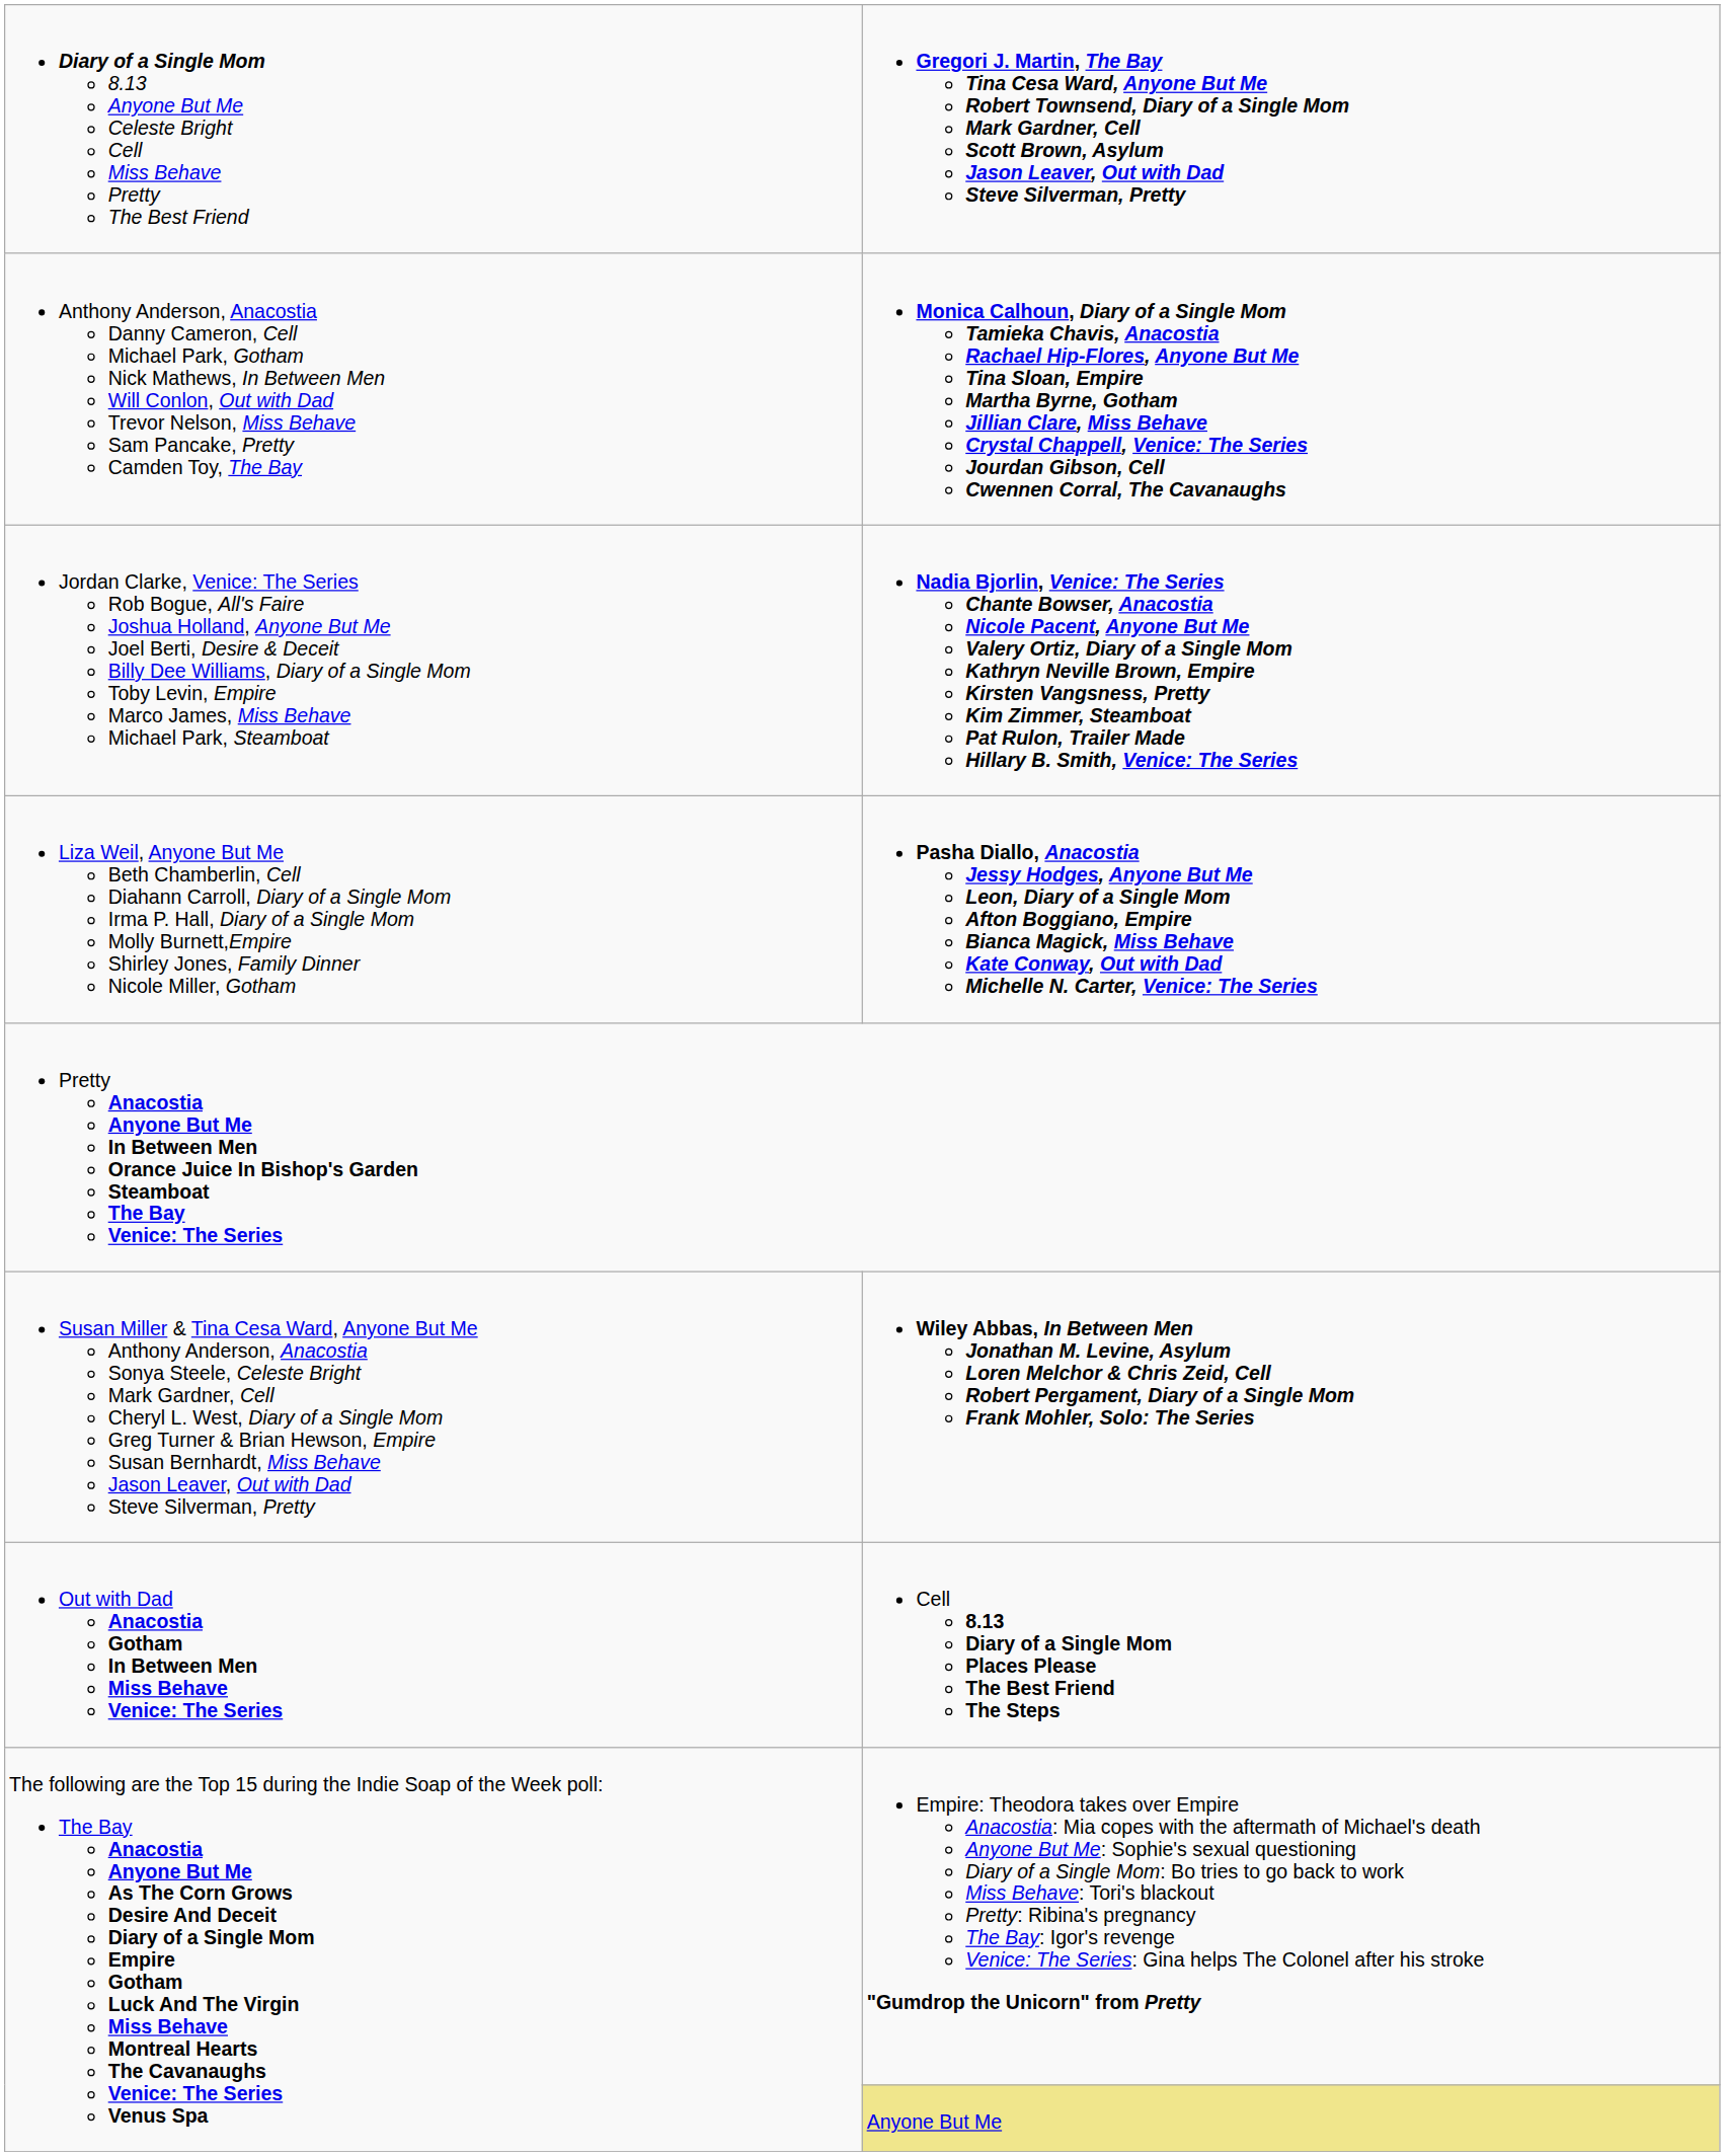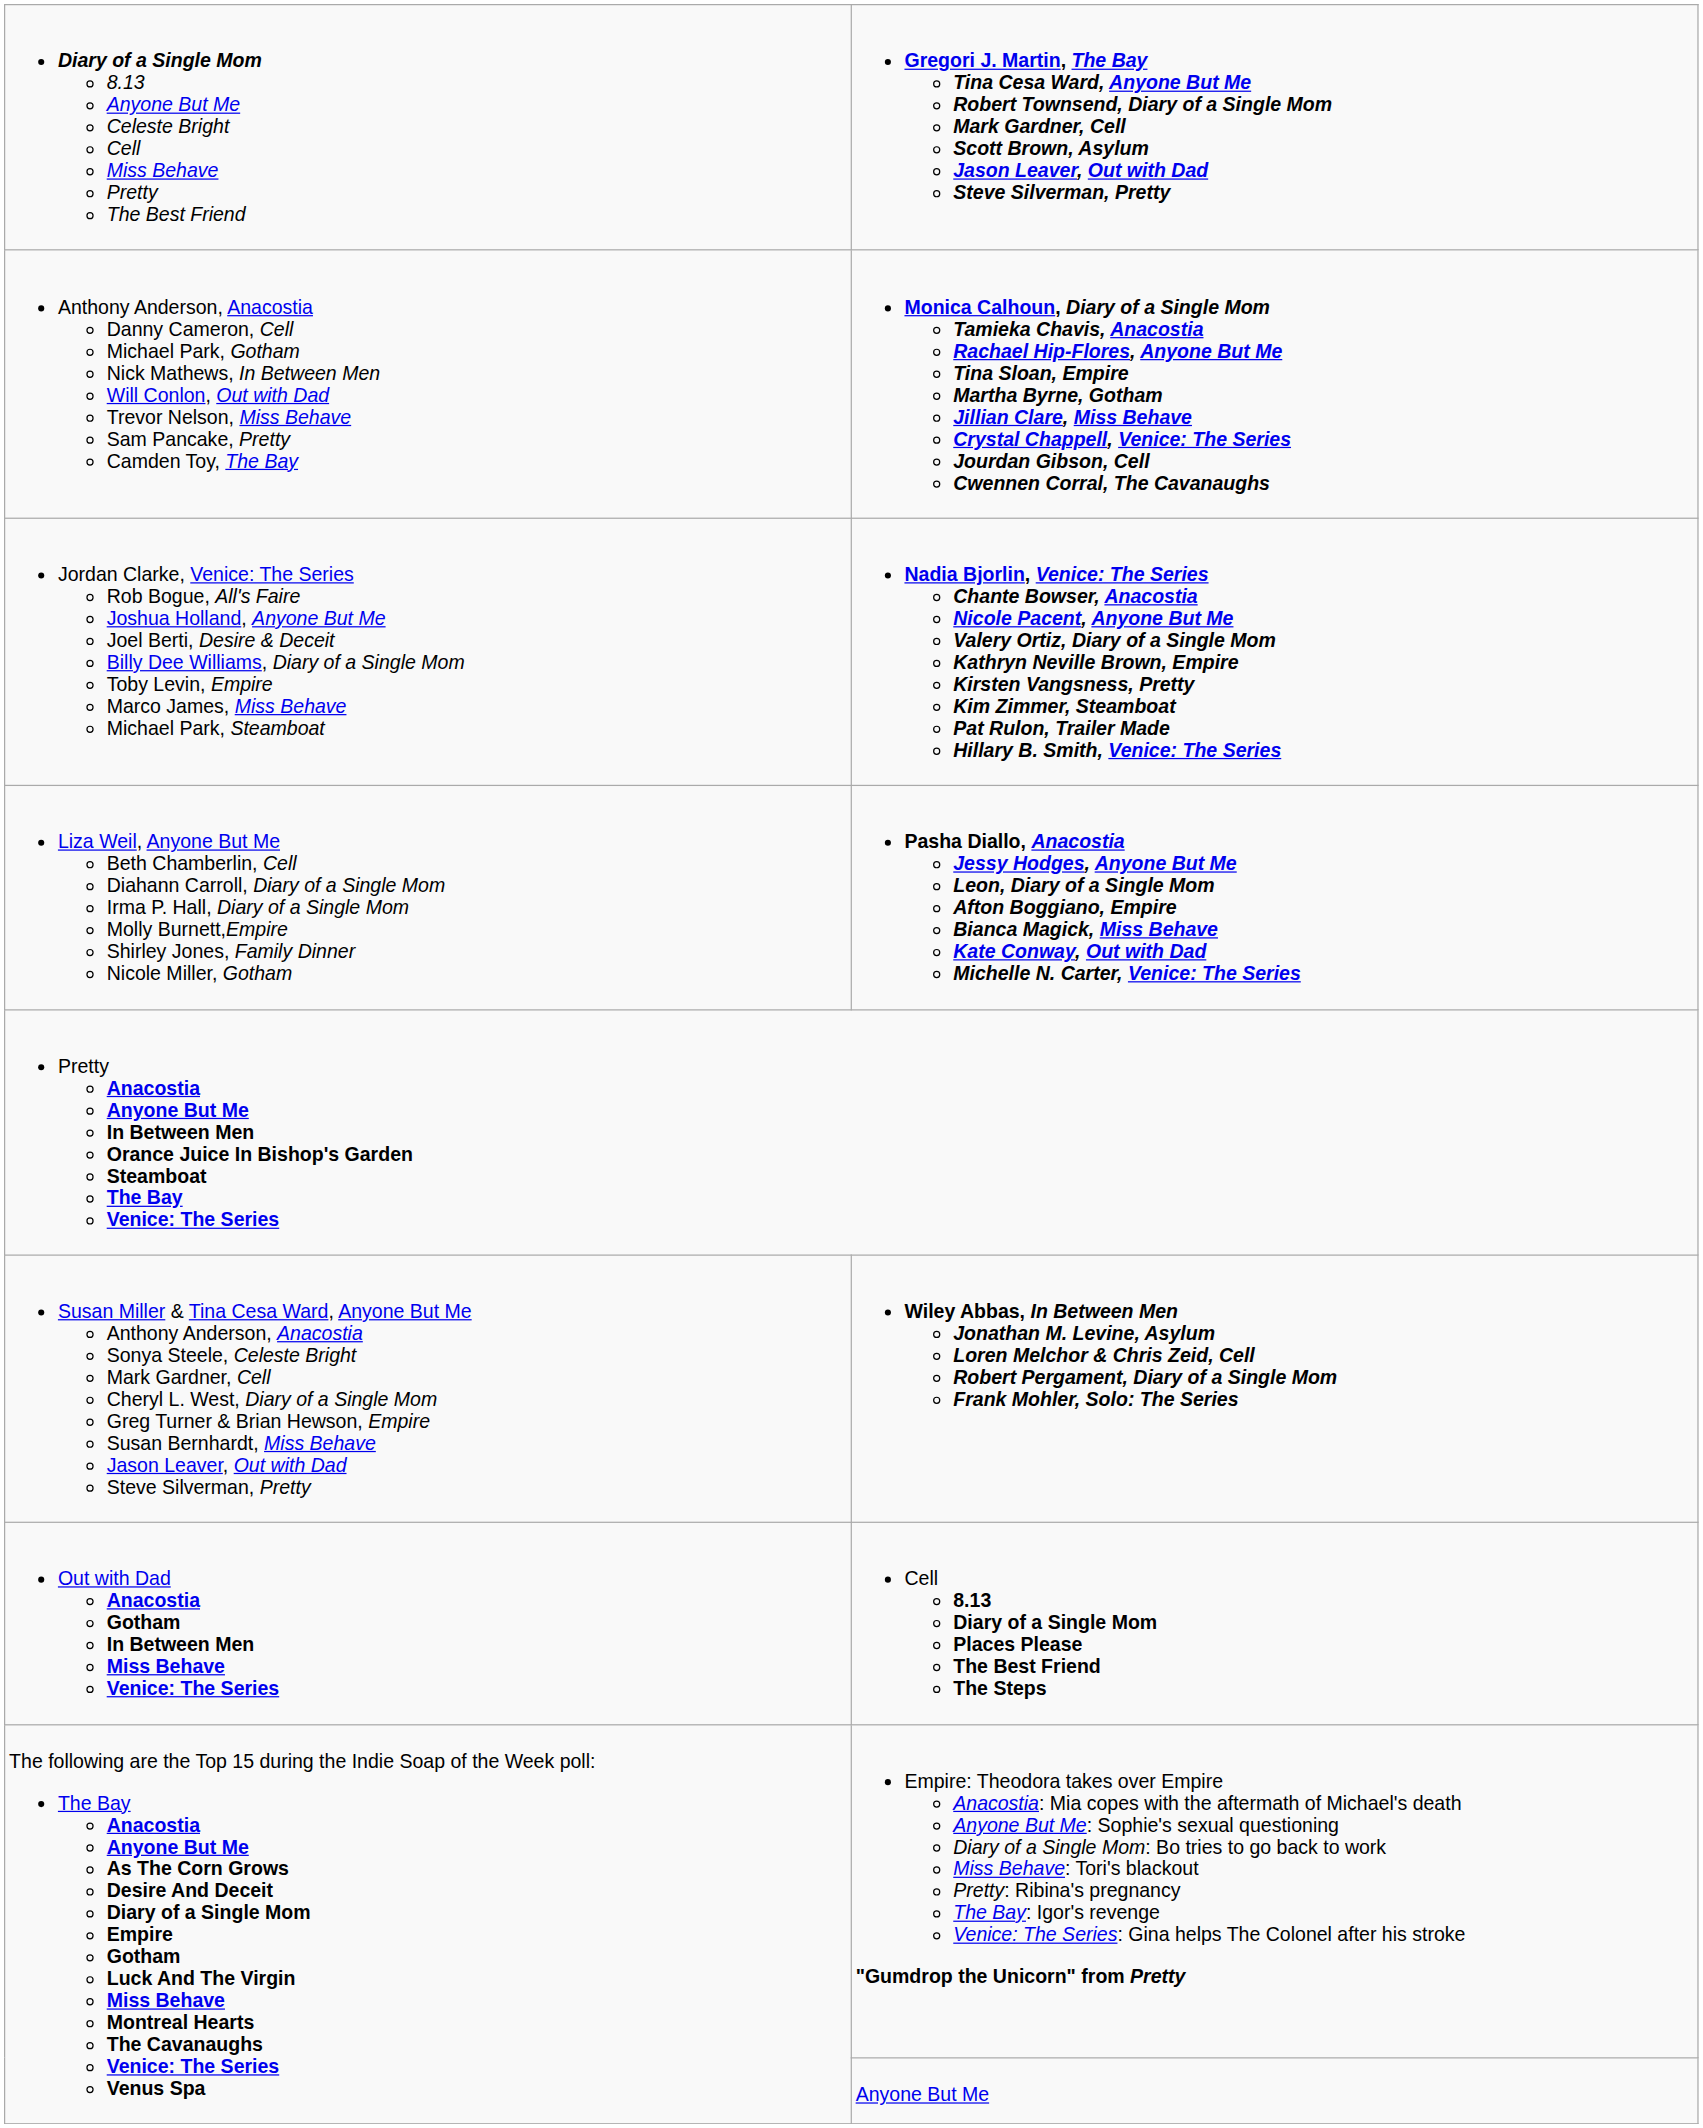Anyone But Me | column 2: khaki background -> no background
